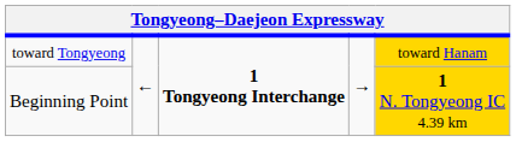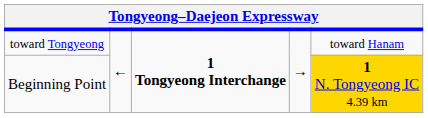toward Tongyeong | column 5: gold background -> no background
